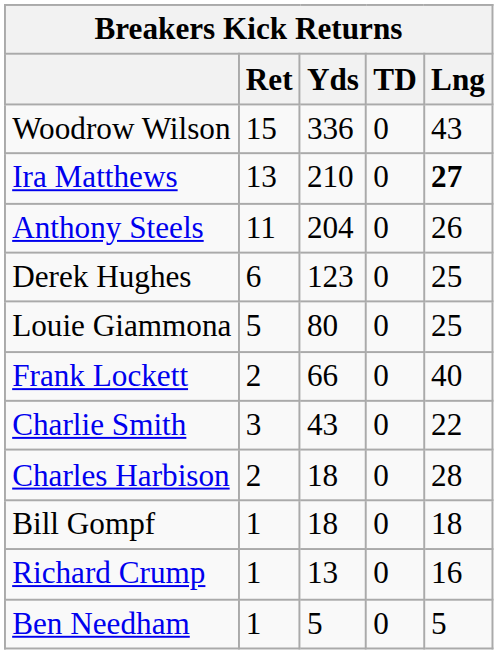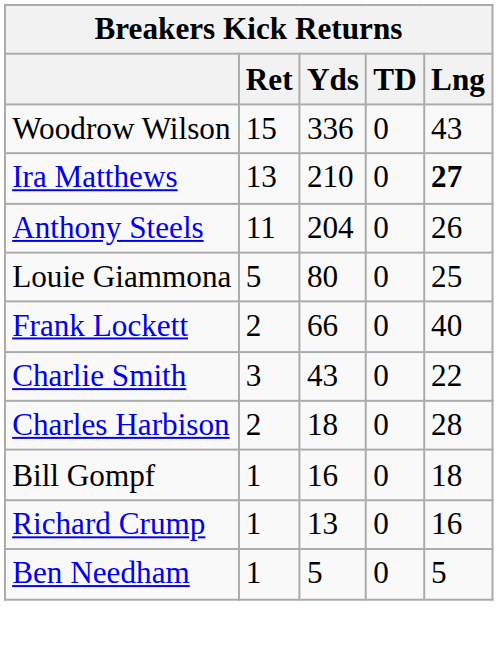- row: Derek Hughes | 6 | 123 | 0 | 25
Bill Gompf | Yds: 18 -> 16
